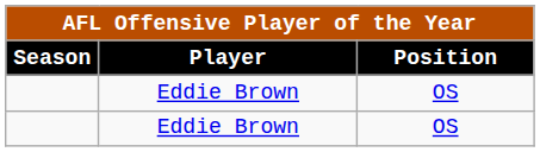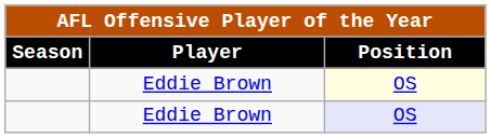row 3 | Position: no background -> lightyellow background
row 4 | Position: no background -> lavender background
